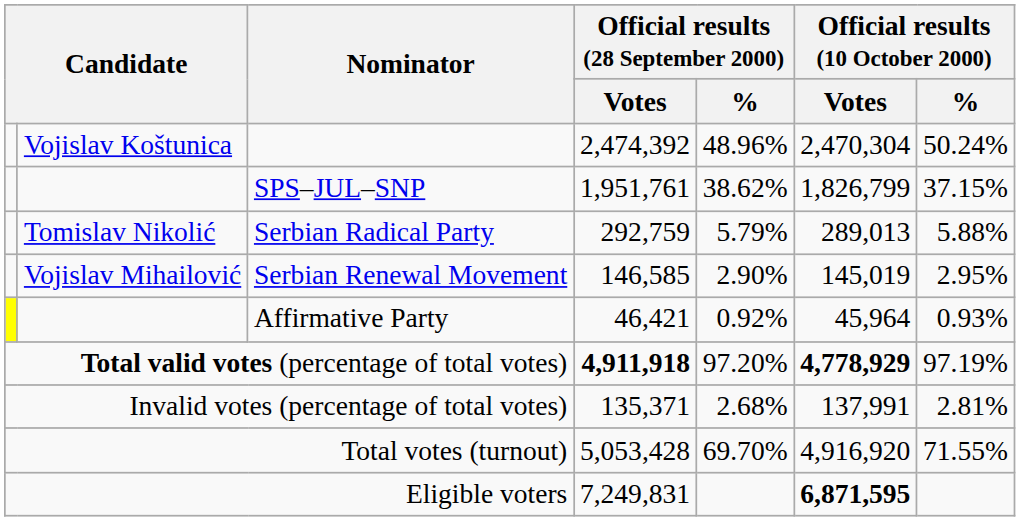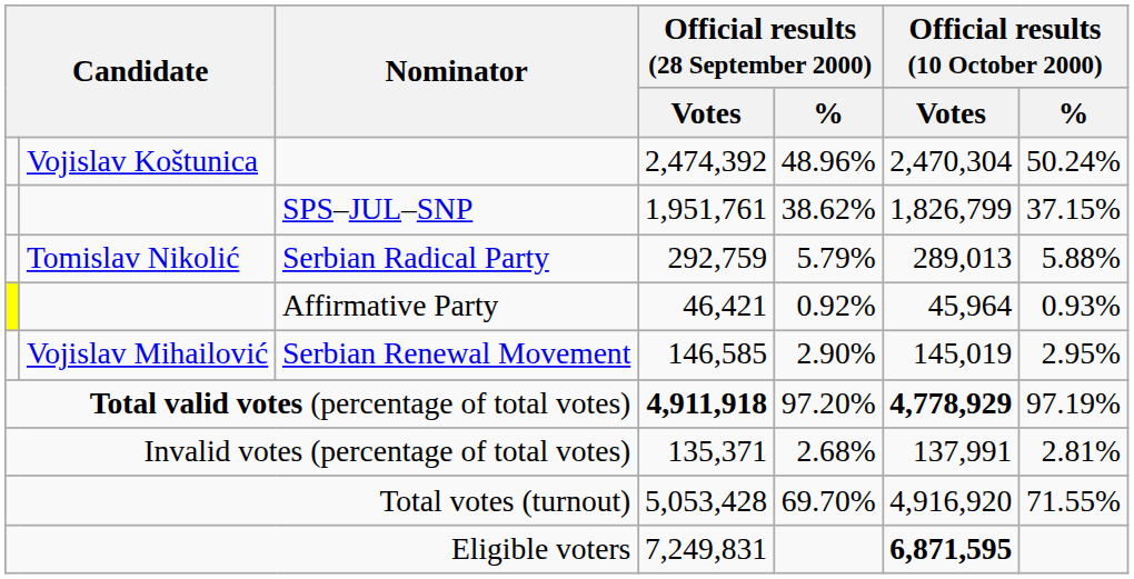rows swapped: Serbian Renewal Movement <-> Affirmative Party
